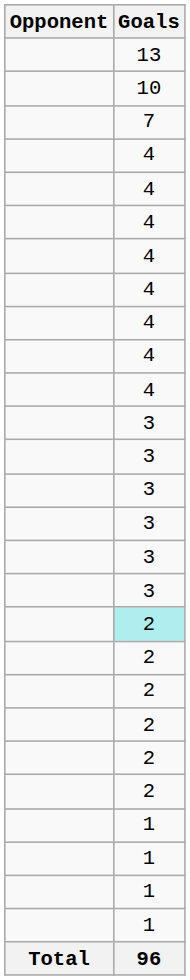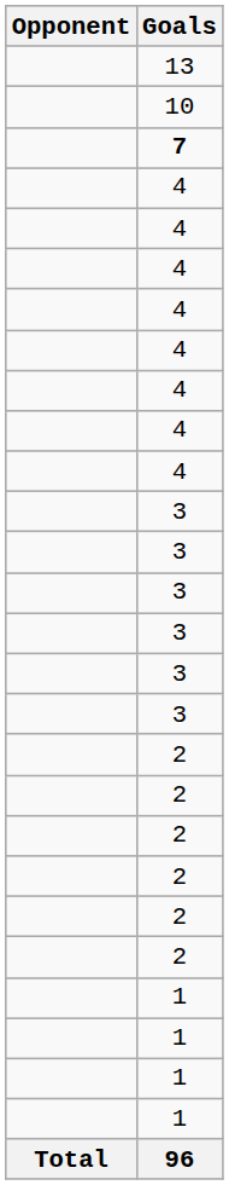row 4 | Goals: normal -> bold
row 19 | Goals: paleturquoise background -> no background
